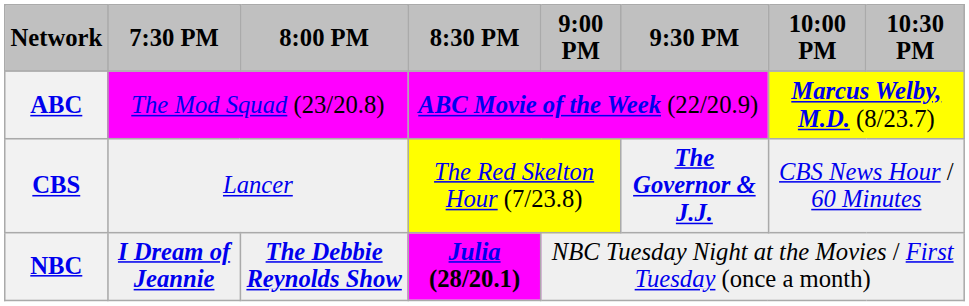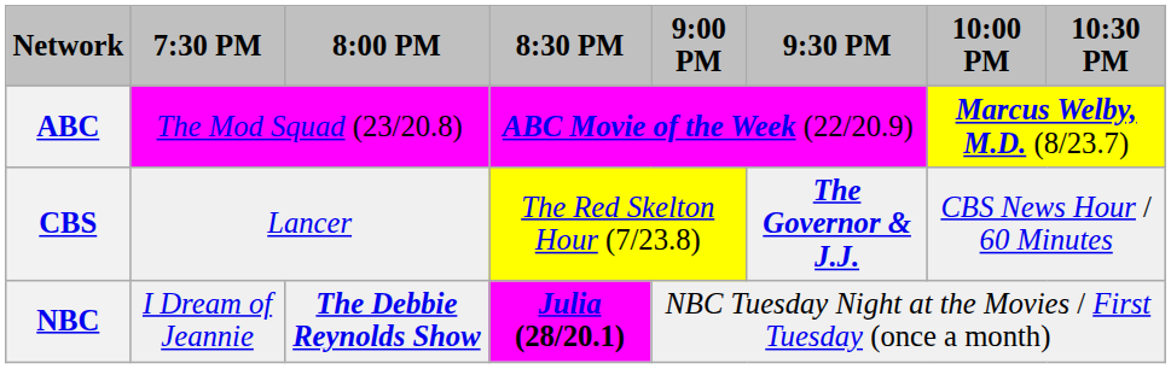NBC | 7:30 PM: bold -> normal
